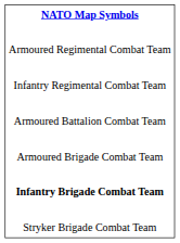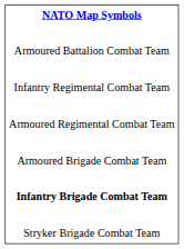row 2 | column 1: Armoured Regimental Combat Team -> Armoured Battalion Combat Team
row 4 | column 1: Armoured Battalion Combat Team -> Armoured Regimental Combat Team
